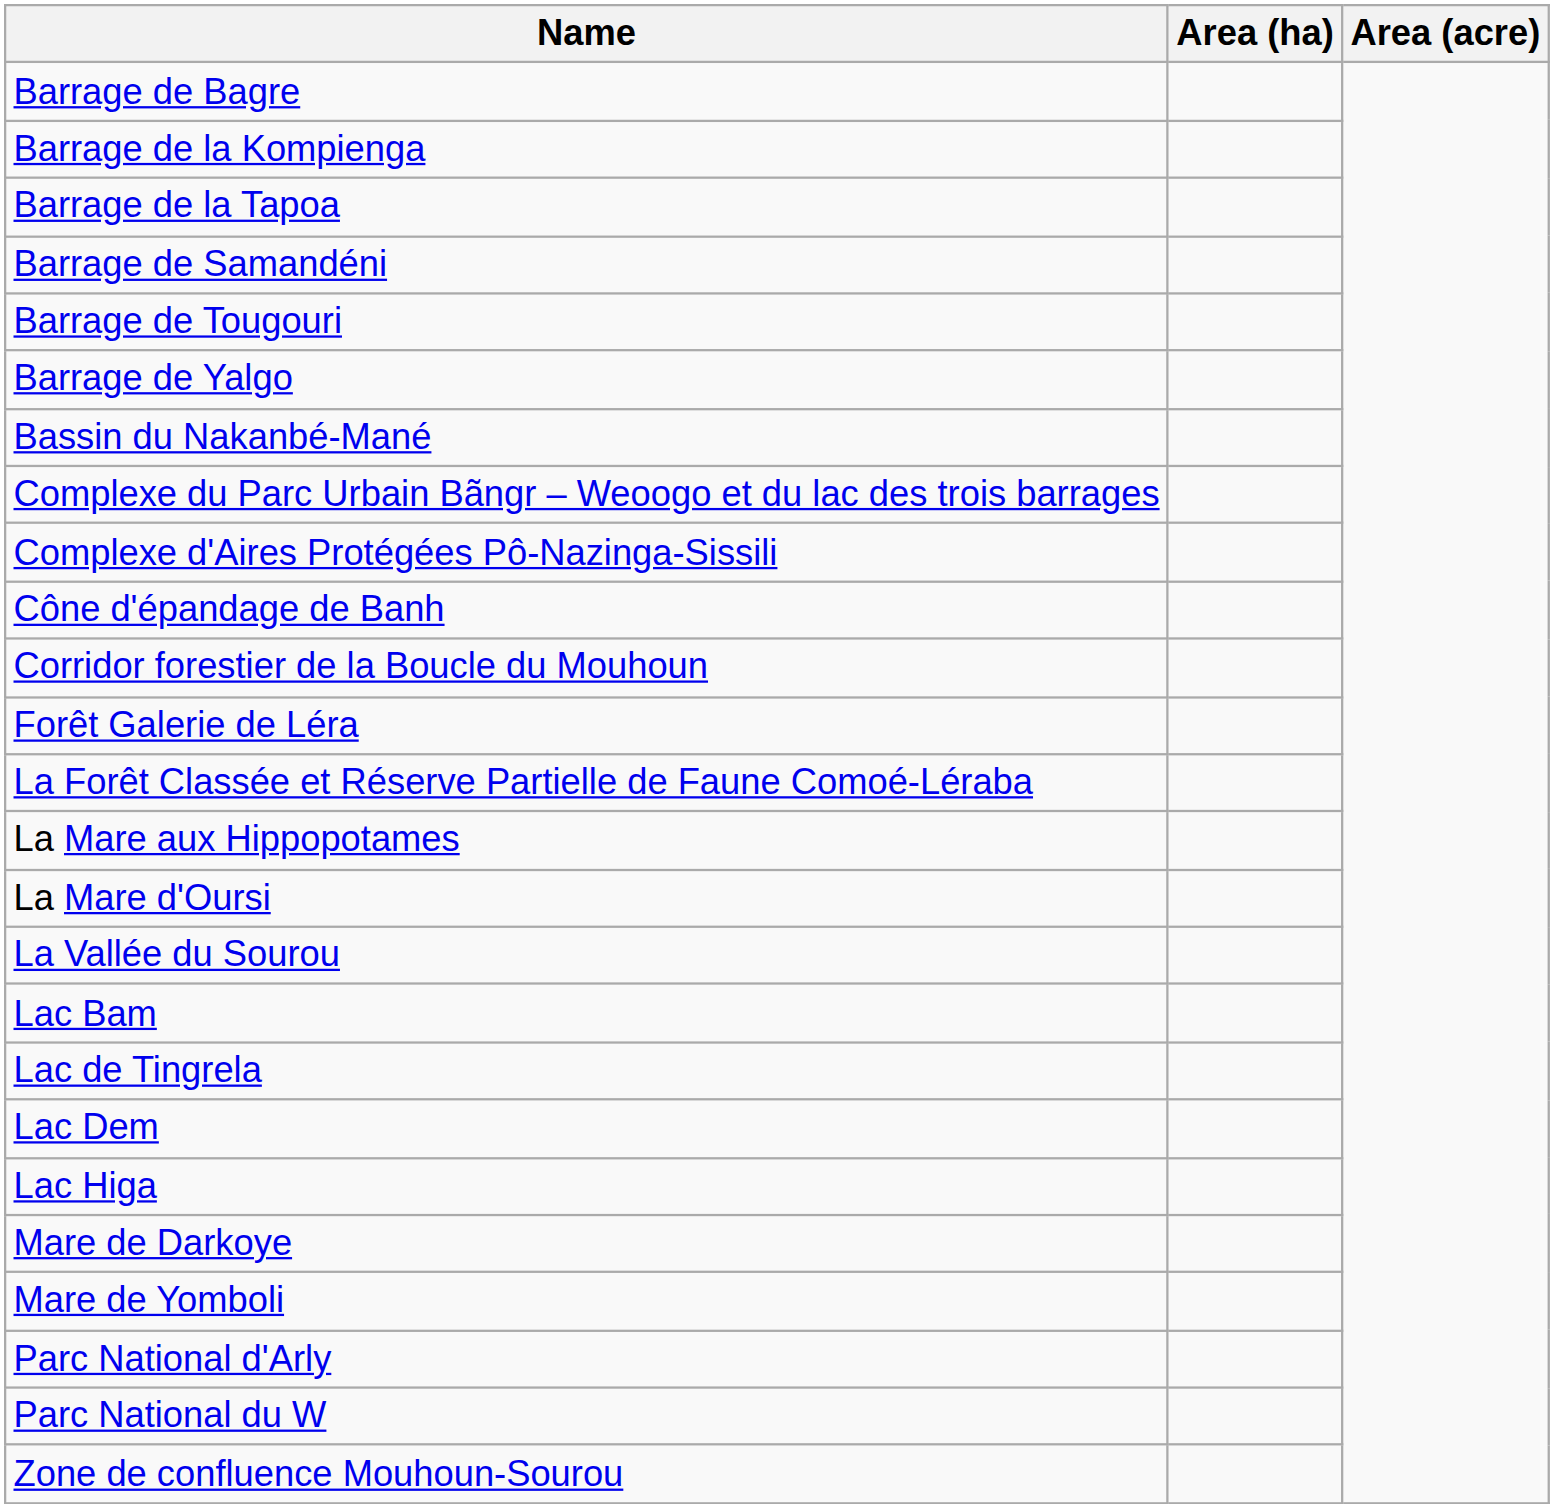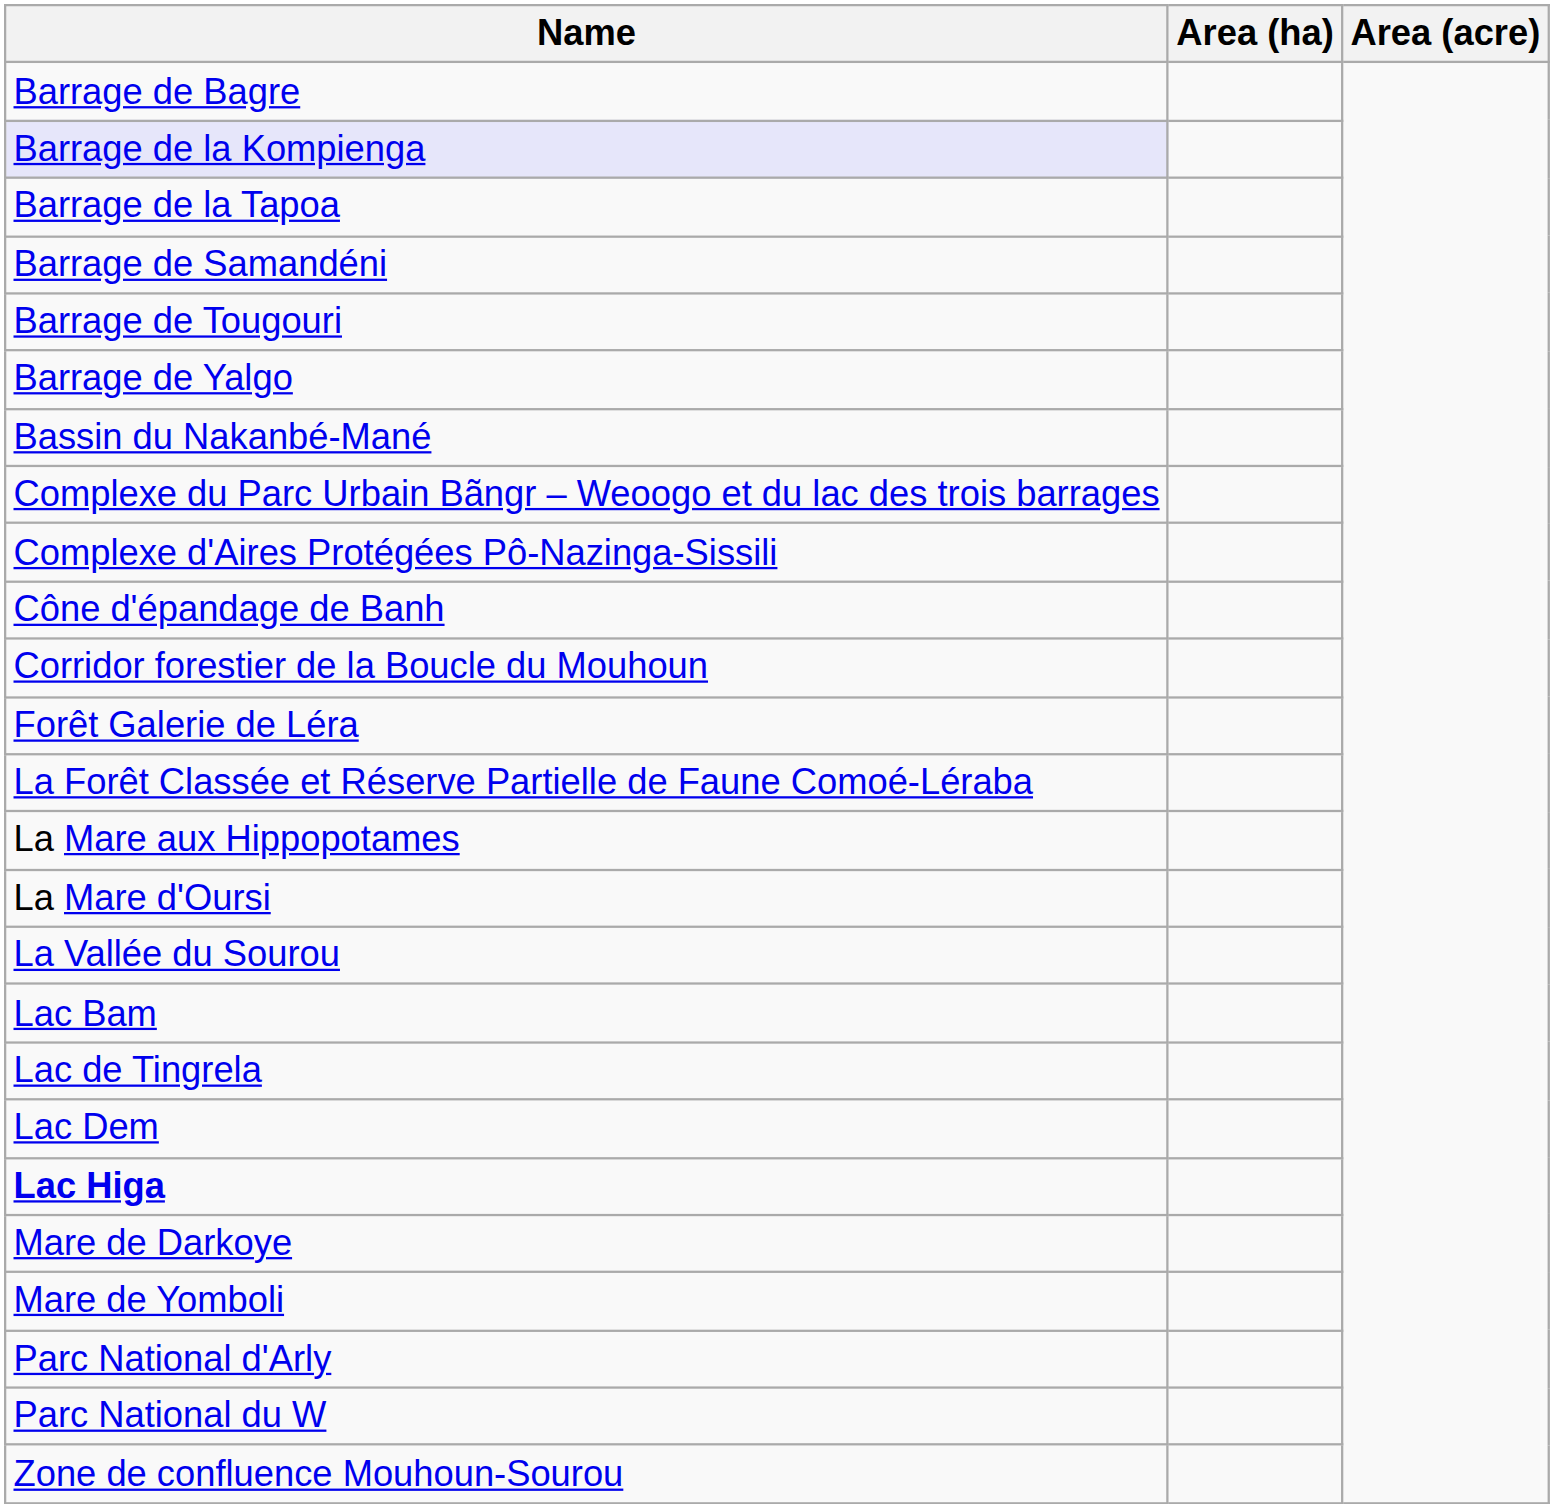Barrage de la Kompienga | Name: no background -> lavender background
Lac Higa | Name: normal -> bold
